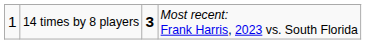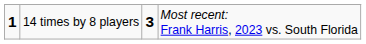14 times by 8 players | column 1: normal -> bold
